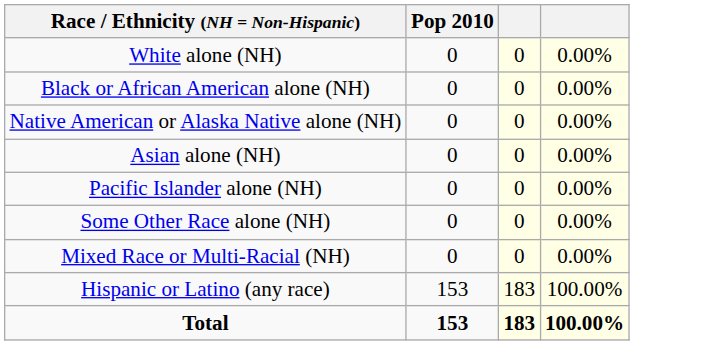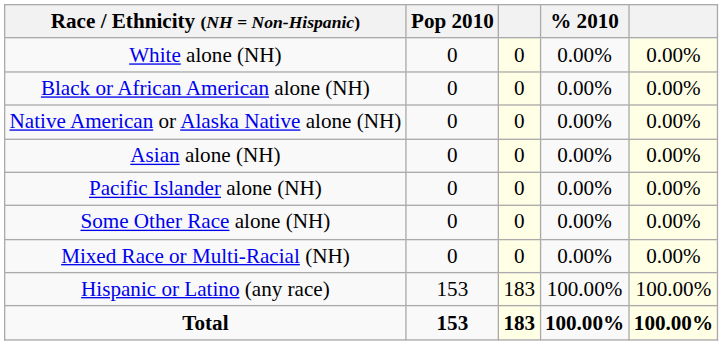+ column: % 2010 | 0.00% | 0.00% | 0.00% | 0.00% | 0.00% | 0.00% | 0.00% | 100.00% | 100.00%
